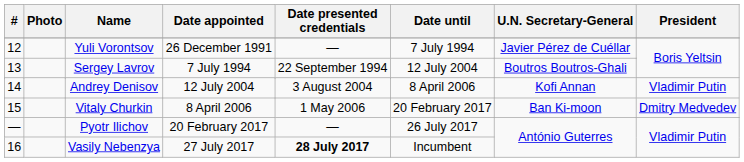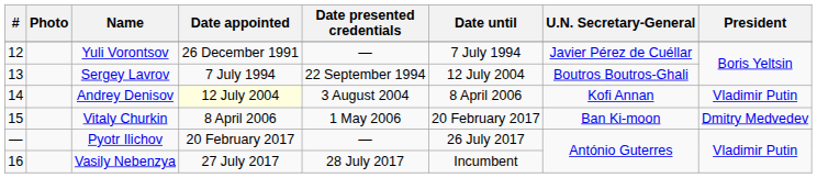14 | Date appointed: no background -> lightyellow background
16 | Date presented credentials: bold -> normal
